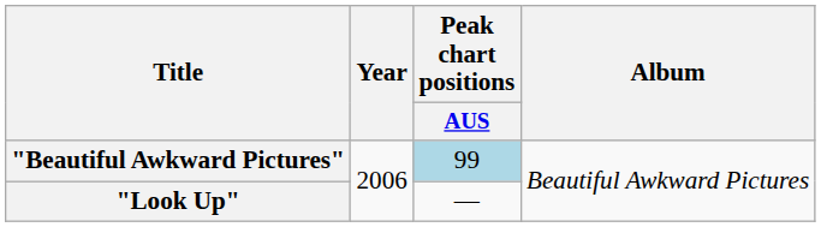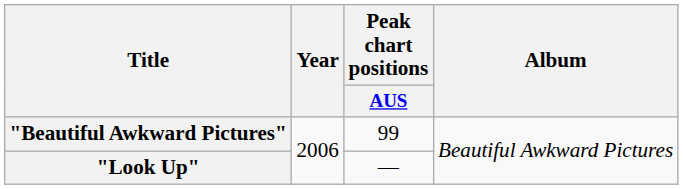"Beautiful Awkward Pictures" | Peak chart positions / AUS: lightblue background -> no background
